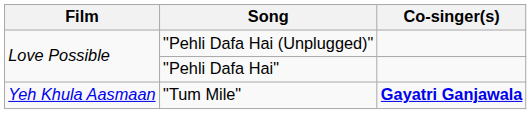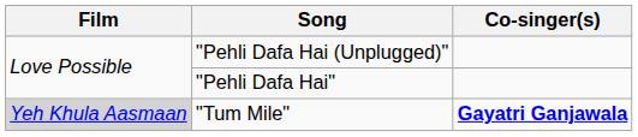"Tum Mile" | Film: no background -> lightgrey background
